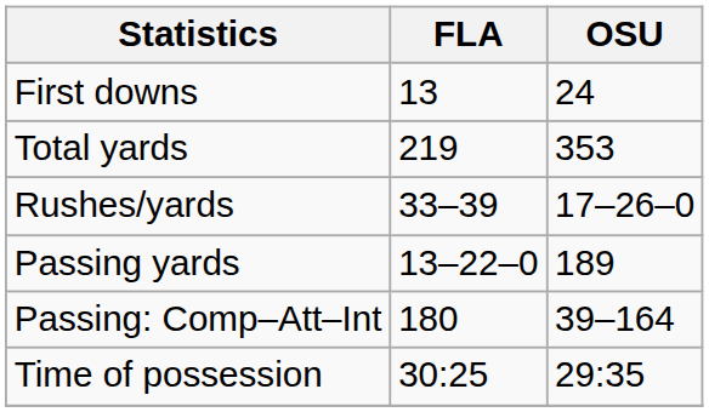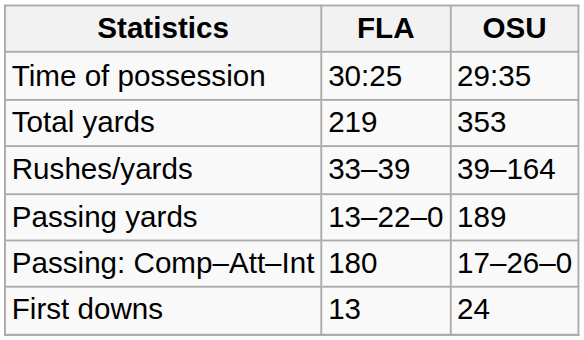rows swapped: First downs <-> Time of possession
Rushes/yards | OSU: 17–26–0 -> 39–164
Passing: Comp–Att–Int | OSU: 39–164 -> 17–26–0
